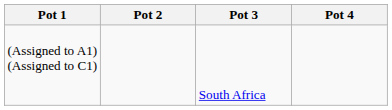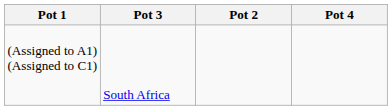columns swapped: Pot 2 <-> Pot 3
